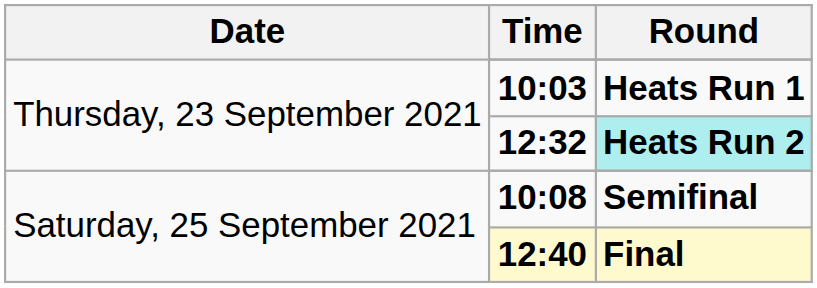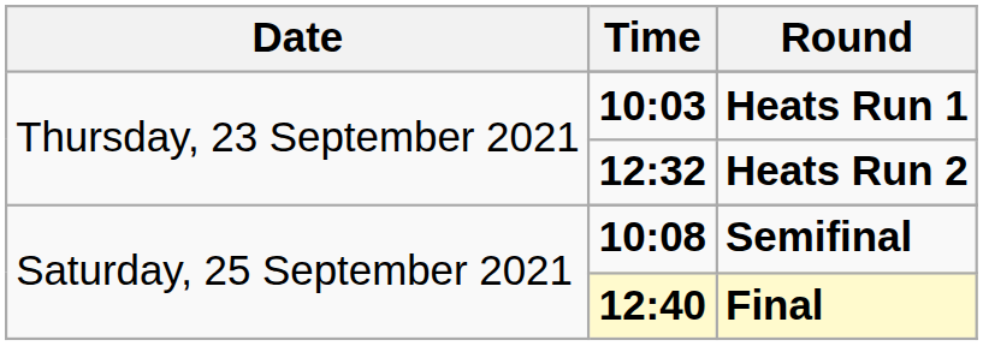12:32 | Round: paleturquoise background -> no background
